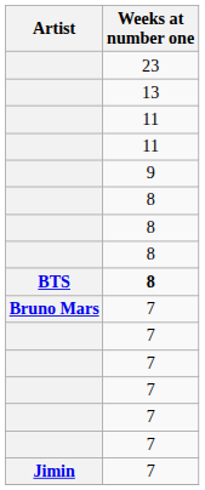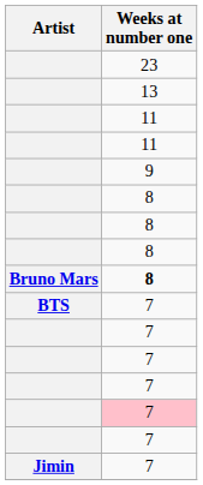row 10 | Artist: BTS -> Bruno Mars
row 11 | Artist: Bruno Mars -> BTS
row 15 | Weeks at number one: no background -> pink background
